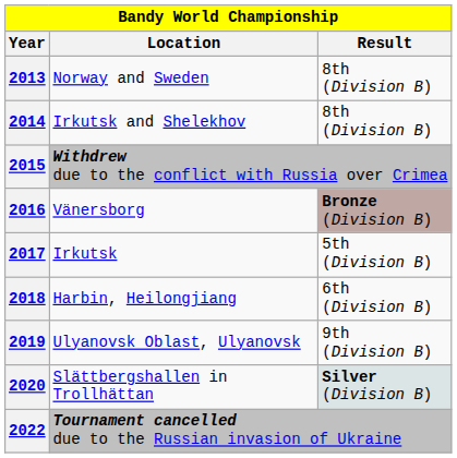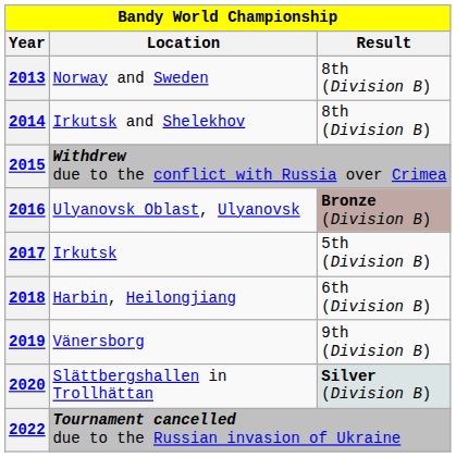2016 | Location: Vänersborg -> Ulyanovsk Oblast, Ulyanovsk
2019 | Location: Ulyanovsk Oblast, Ulyanovsk -> Vänersborg
